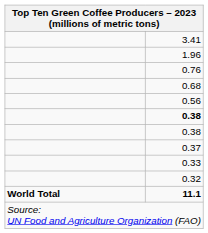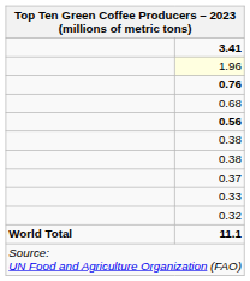row 2 | column 2: normal -> bold
row 3 | column 2: no background -> lightyellow background
row 4 | column 2: normal -> bold
row 6 | column 2: normal -> bold
row 7 | column 2: bold -> normal
